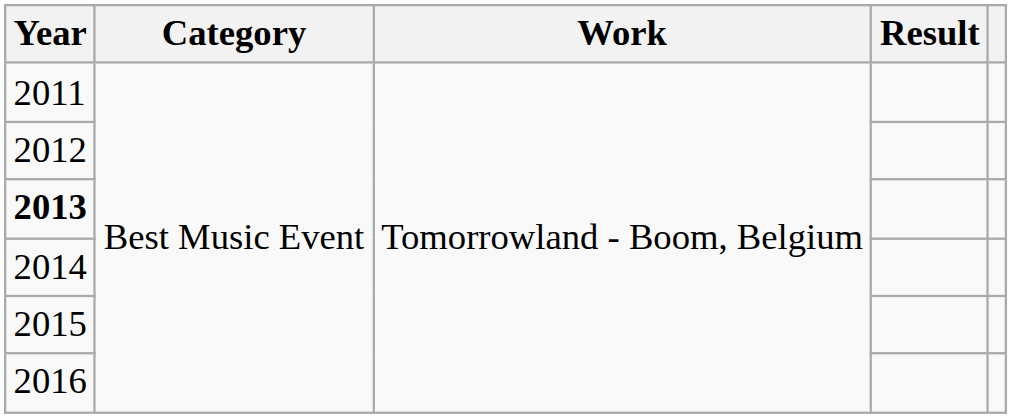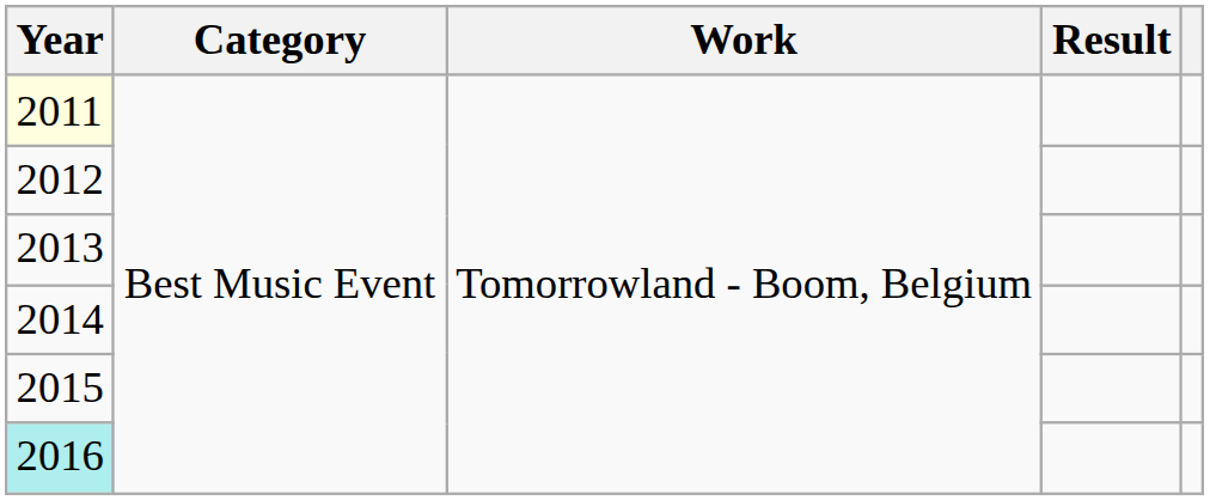2011 | Year: no background -> lightyellow background
2013 | Year: bold -> normal
2016 | Year: no background -> paleturquoise background
